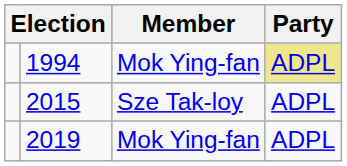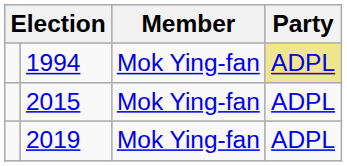2015 | Member: Sze Tak-loy -> Mok Ying-fan
